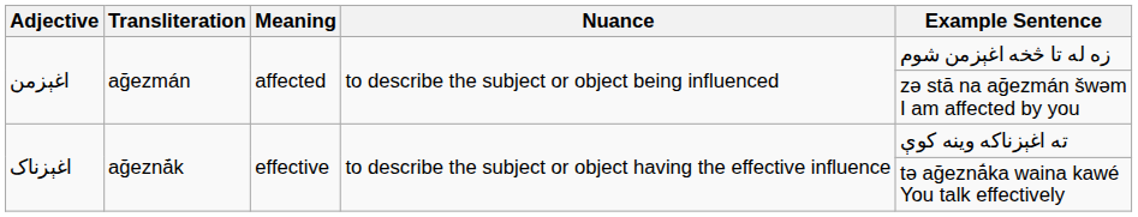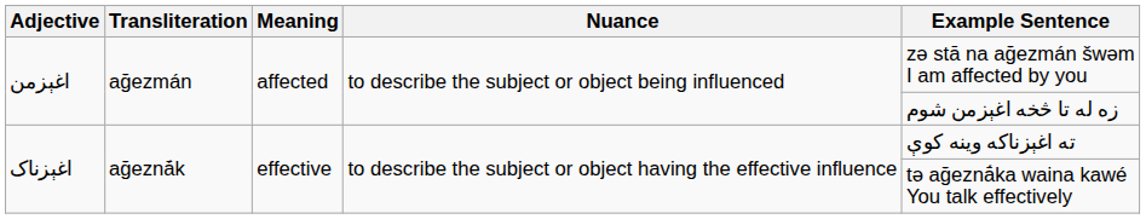row 2 | Example Sentence: زه له تا څخه اغېزمن شوم -> zə stā na ağezmán šwəm I am affected by you
row 3 | Example Sentence: zə stā na ağezmán šwəm I am affected by you -> زه له تا څخه اغېزمن شوم
